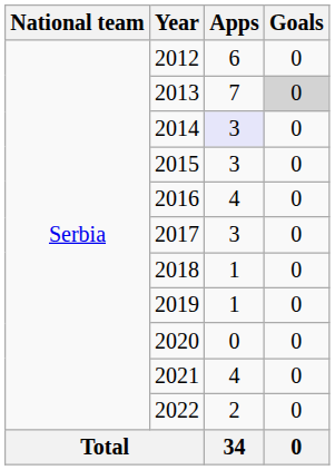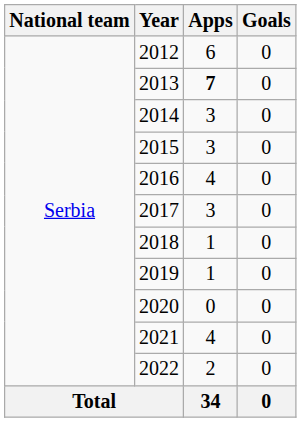2013 | Apps: normal -> bold
2013 | Goals: lightgrey background -> no background
2014 | Apps: lavender background -> no background
